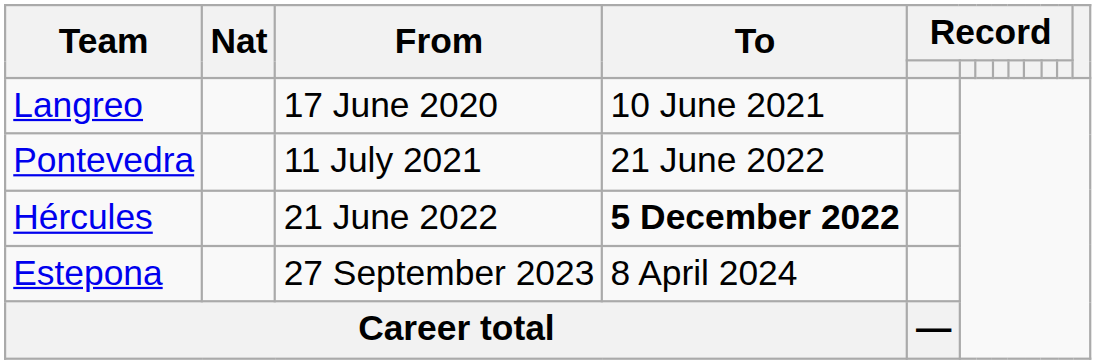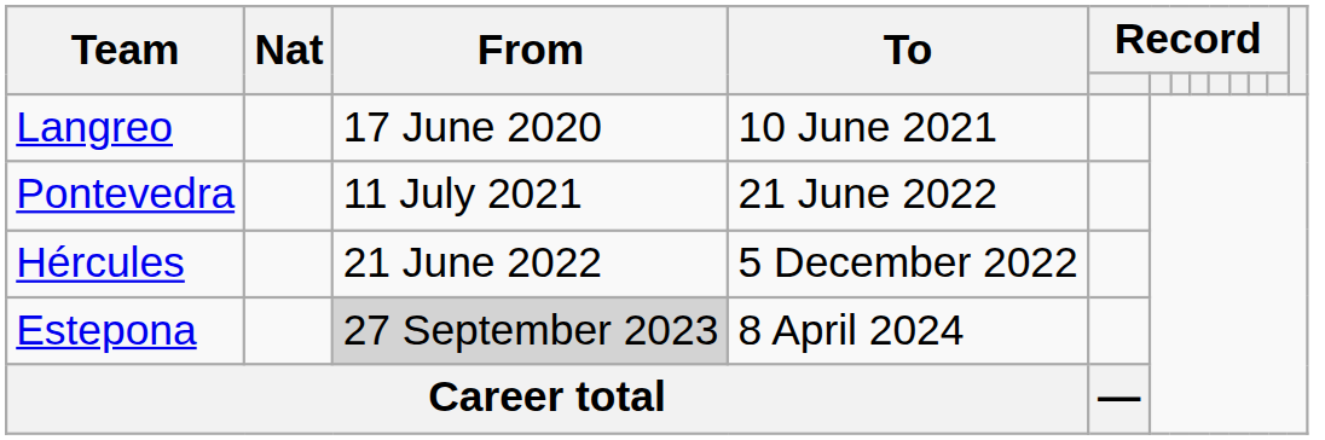Hércules | To: bold -> normal
Estepona | From: no background -> lightgrey background
